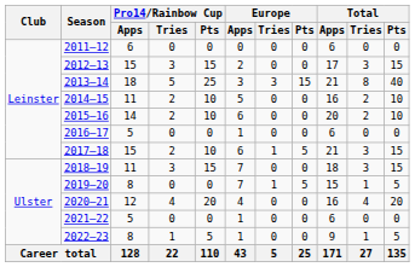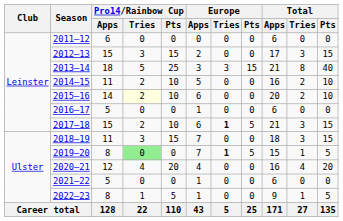2015–16 | Pro14/Rainbow Cup / Tries: no background -> lightyellow background
2017–18 | Europe / Tries: normal -> bold
2019–20 | Pro14/Rainbow Cup / Tries: no background -> lightgreen background
2019–20 | Europe / Tries: normal -> bold
